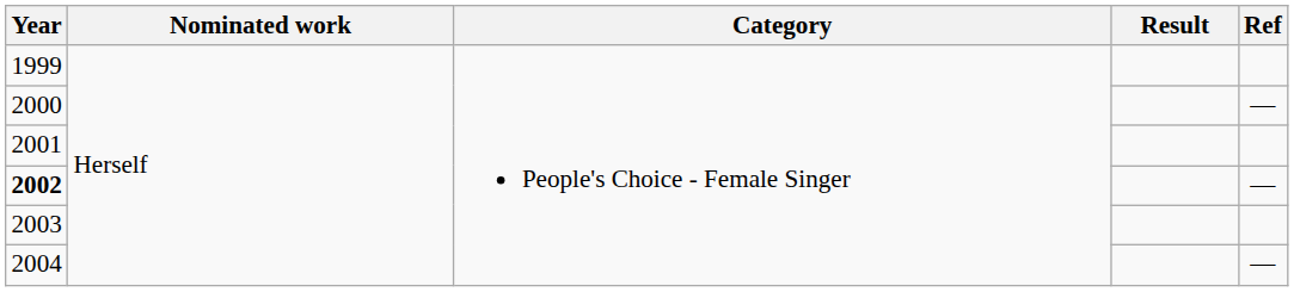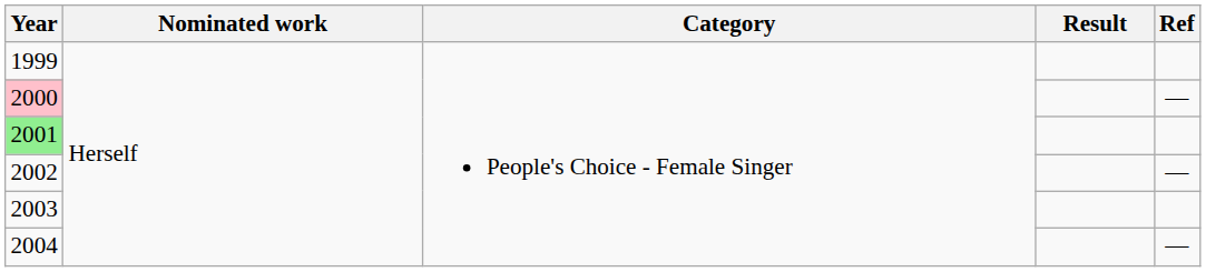2000 | Year: no background -> pink background
2001 | Year: no background -> lightgreen background
2002 | Year: bold -> normal
